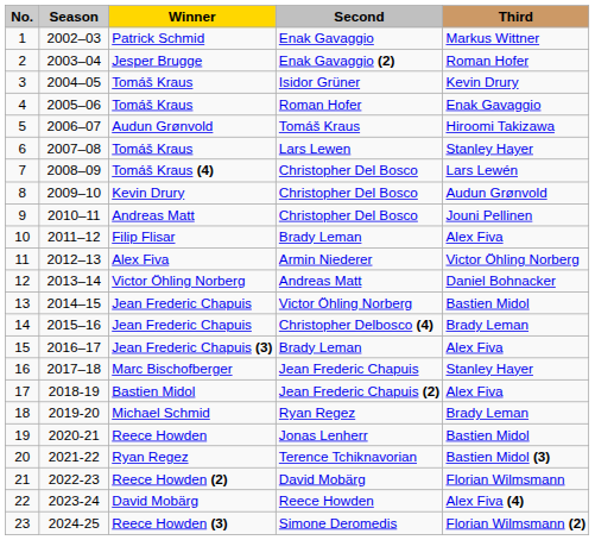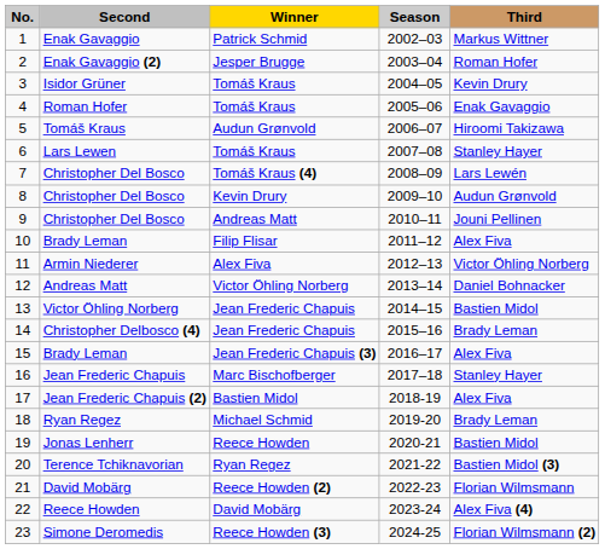columns swapped: Season <-> Second
